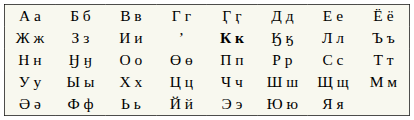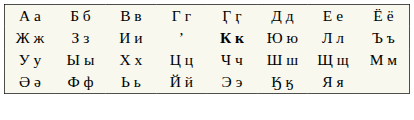Ж ж | column 6: Ӄ ӄ -> Ю ю
- row: Н н | Ӈ ӈ | О о | Ө ө | П п | Р р | С с | Т т
Ә ә | column 6: Ю ю -> Ӄ ӄ
